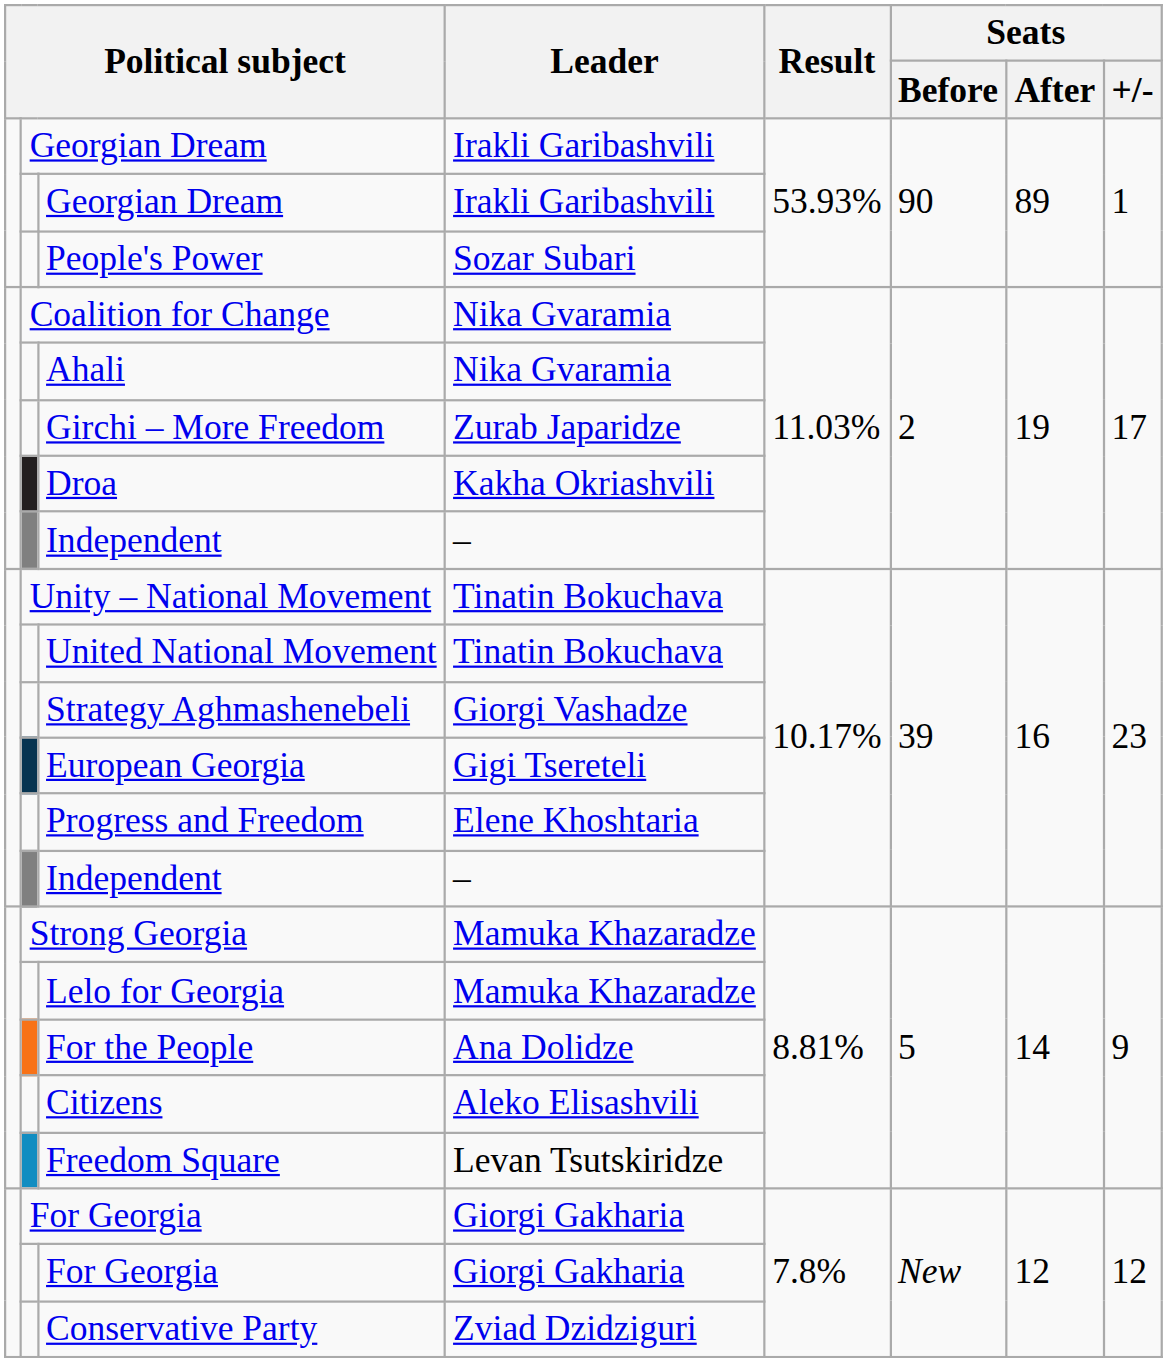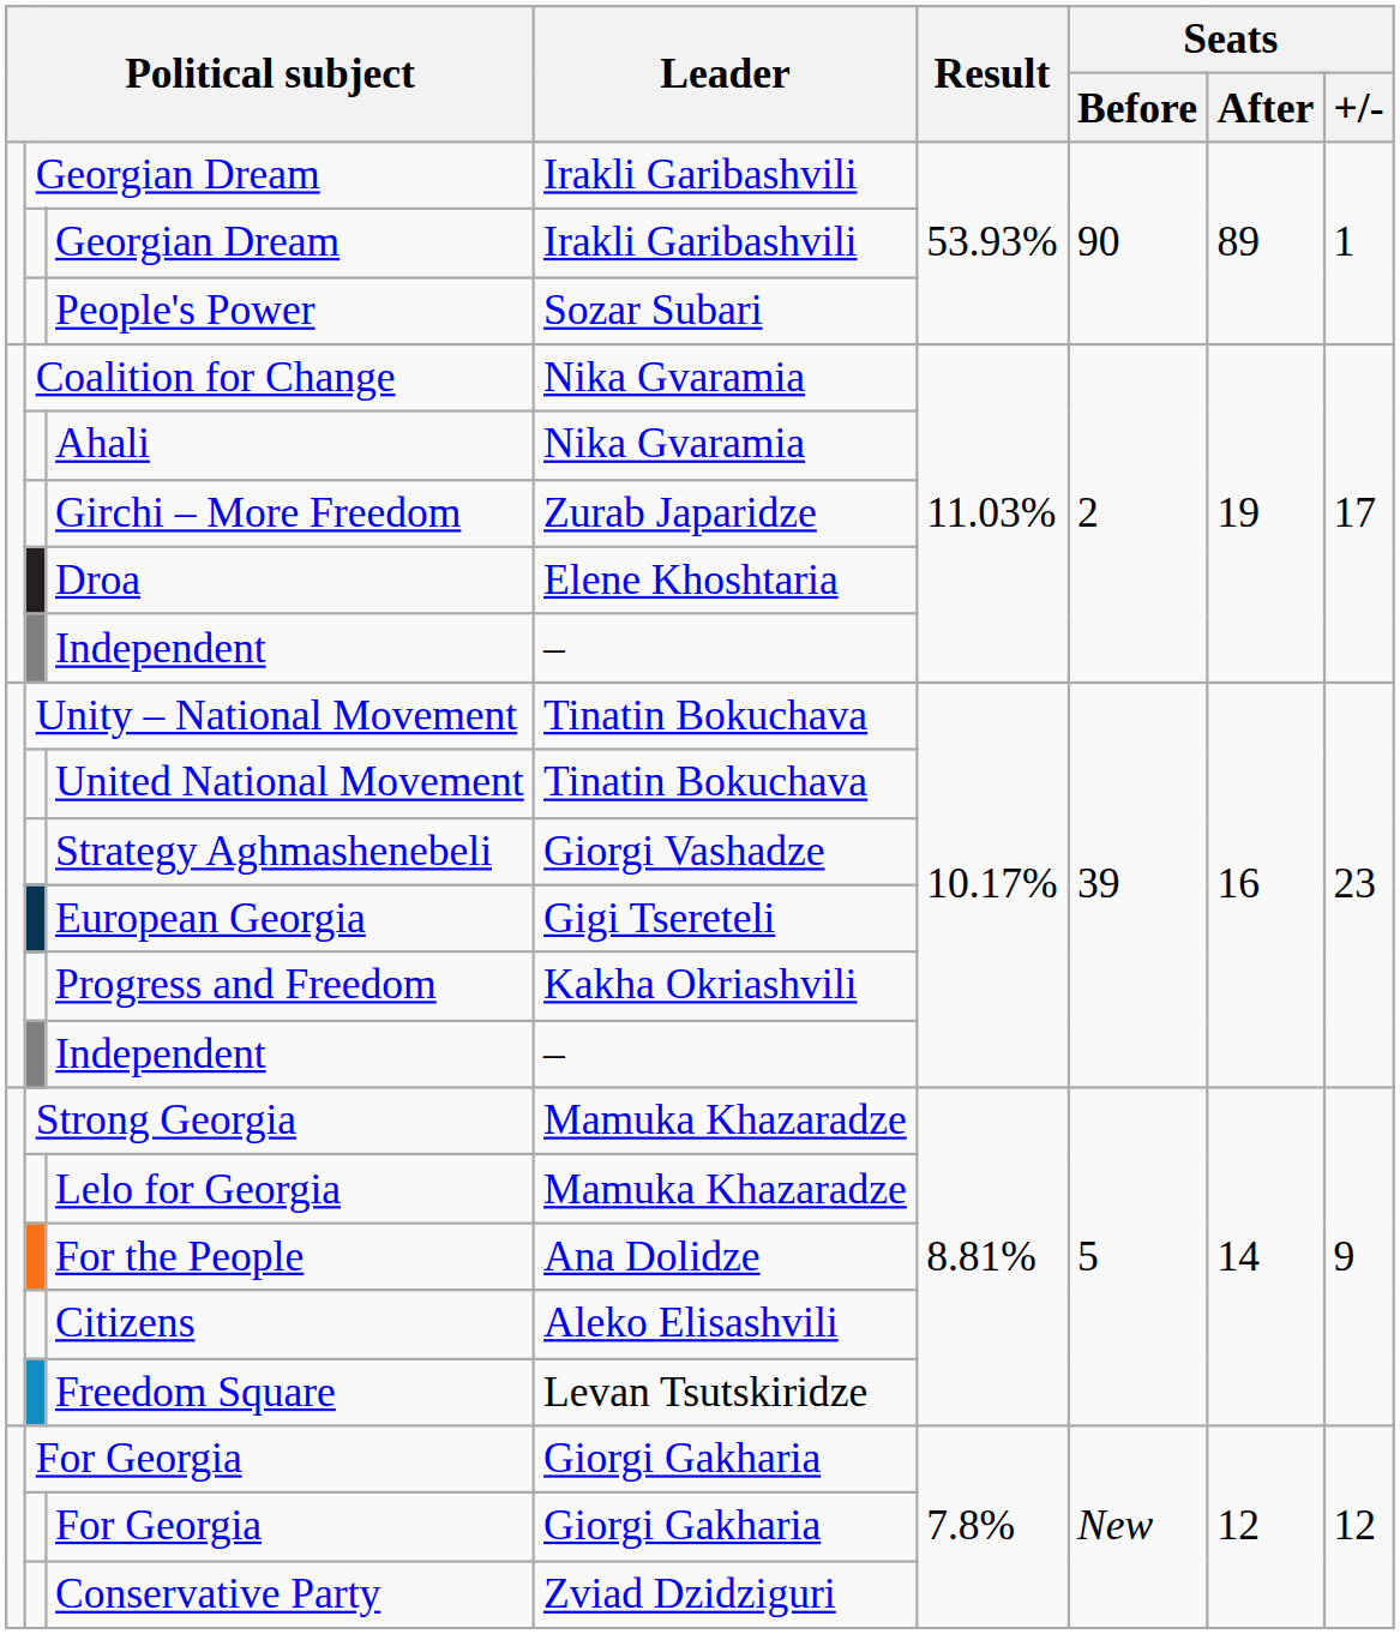Droa | Leader: Kakha Okriashvili -> Elene Khoshtaria
Progress and Freedom | Leader: Elene Khoshtaria -> Kakha Okriashvili
